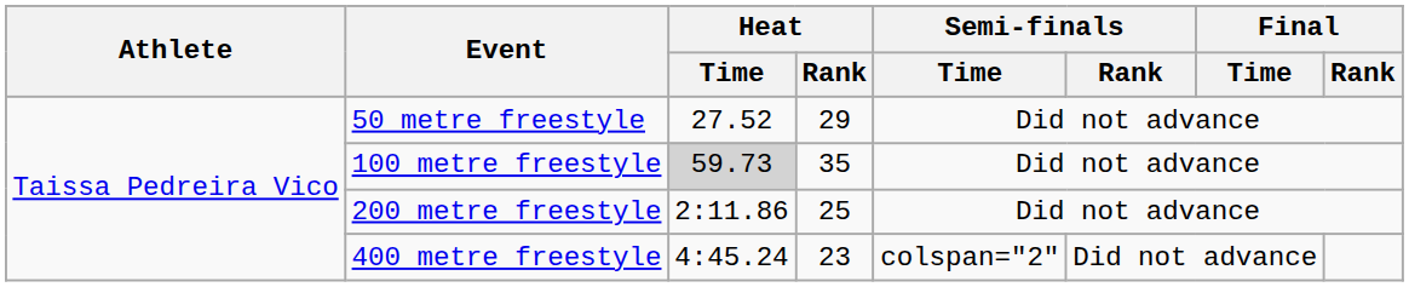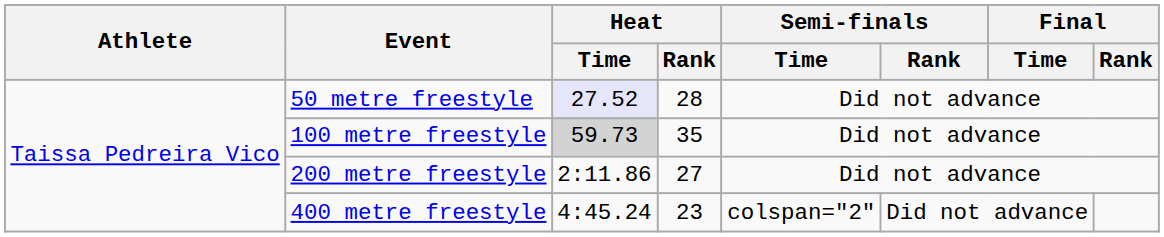50 metre freestyle | Heat / Time: no background -> lavender background
50 metre freestyle | Heat / Rank: 29 -> 28
200 metre freestyle | Heat / Rank: 25 -> 27
